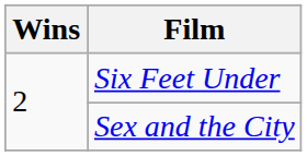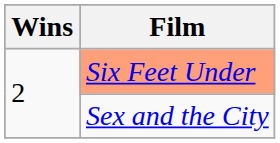Six Feet Under | Film: no background -> lightsalmon background
